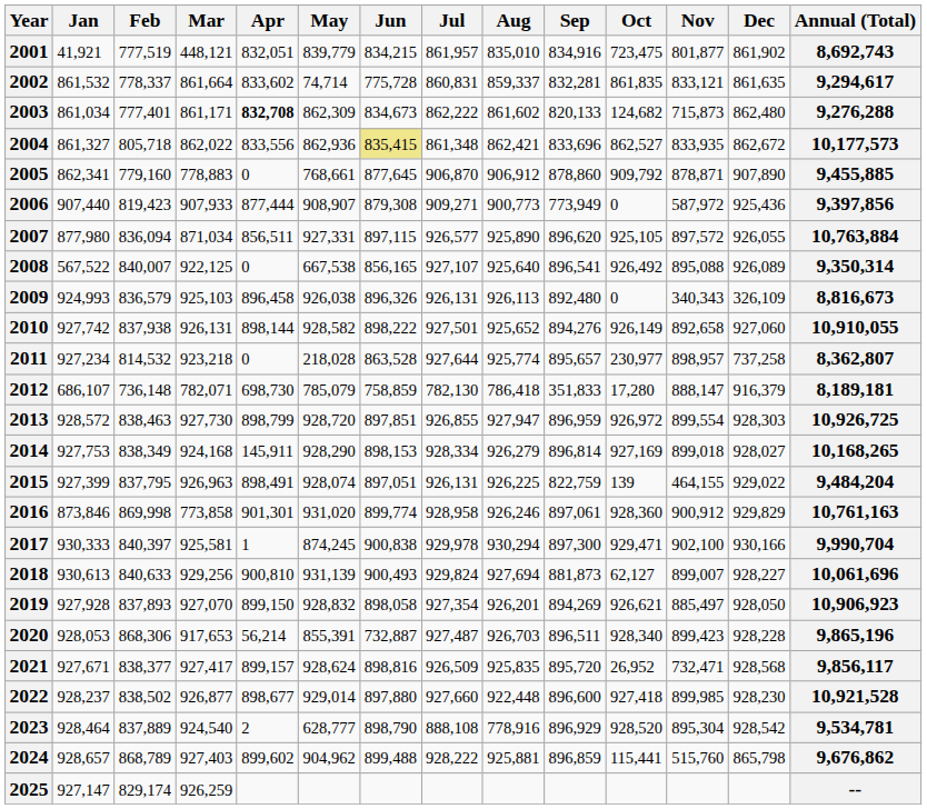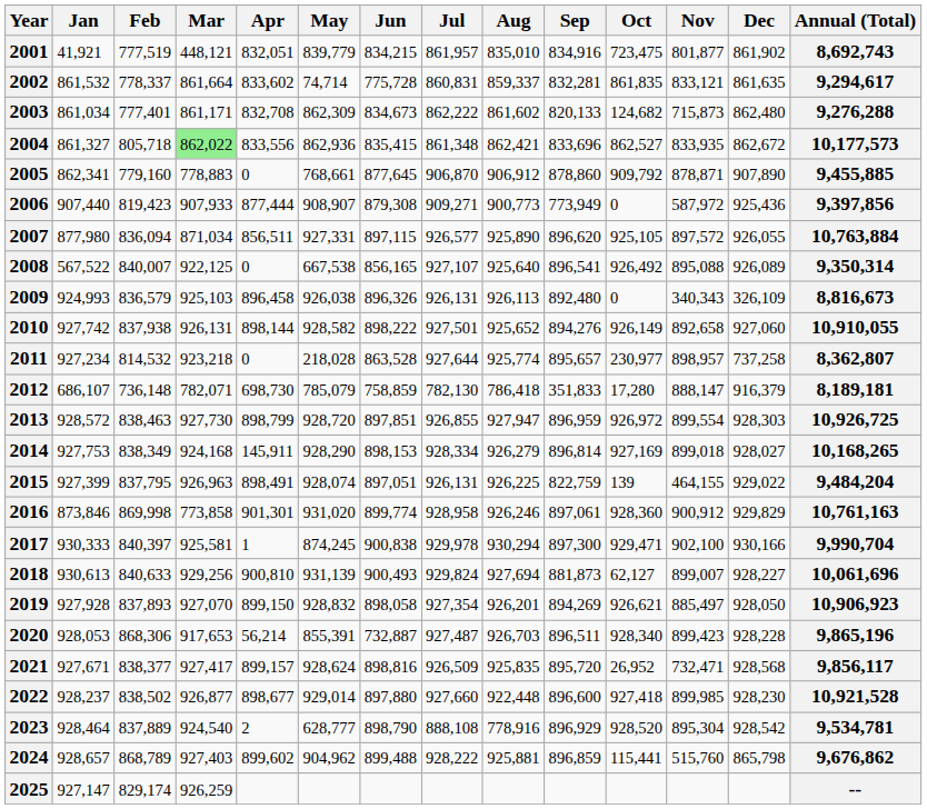2003 | Apr: bold -> normal
2004 | Mar: no background -> lightgreen background
2004 | Jun: khaki background -> no background
